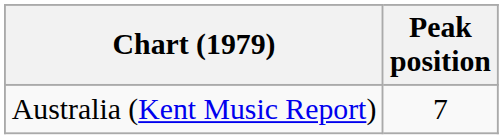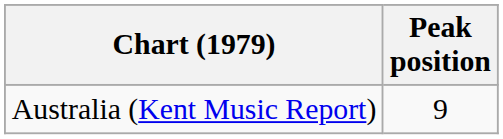Australia (Kent Music Report) | Peak position: 7 -> 9
